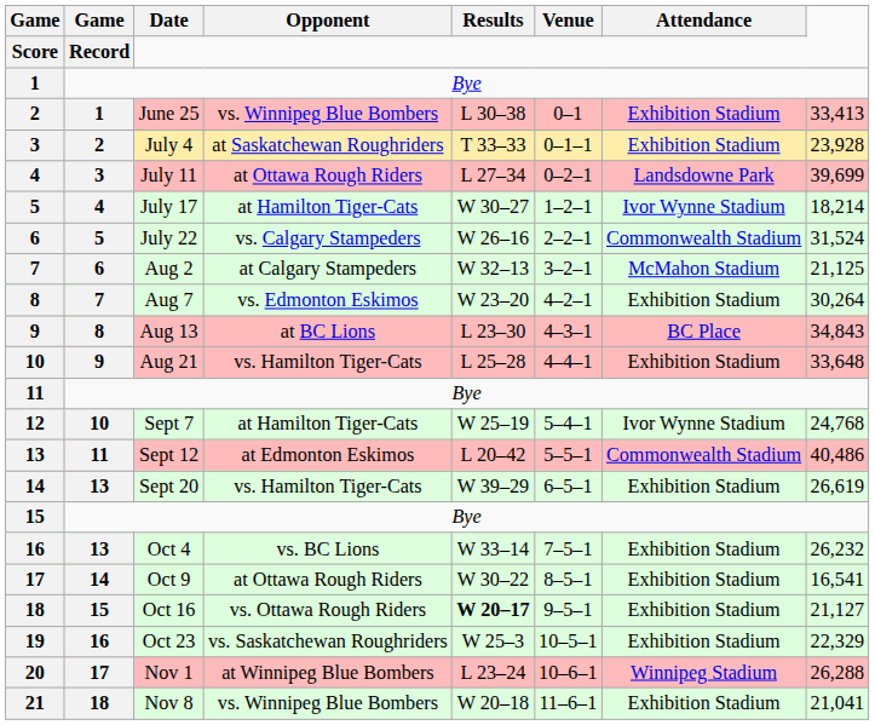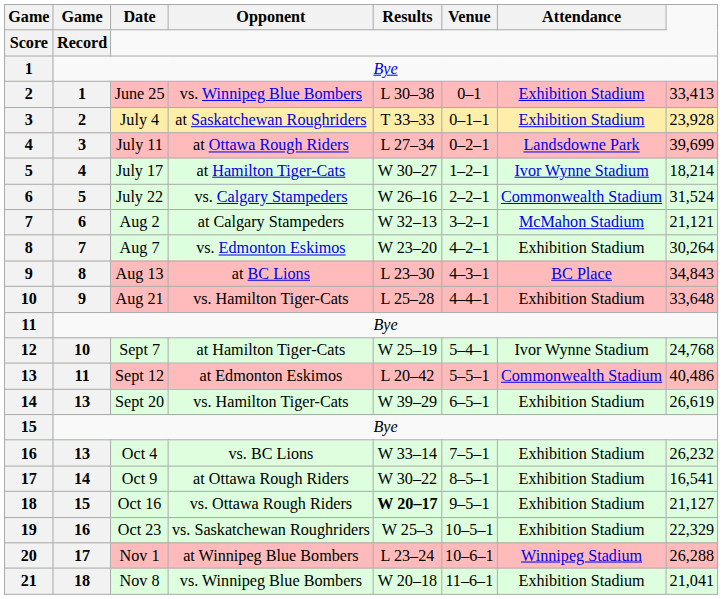Aug 2 | column 8: 21,125 -> 21,121
